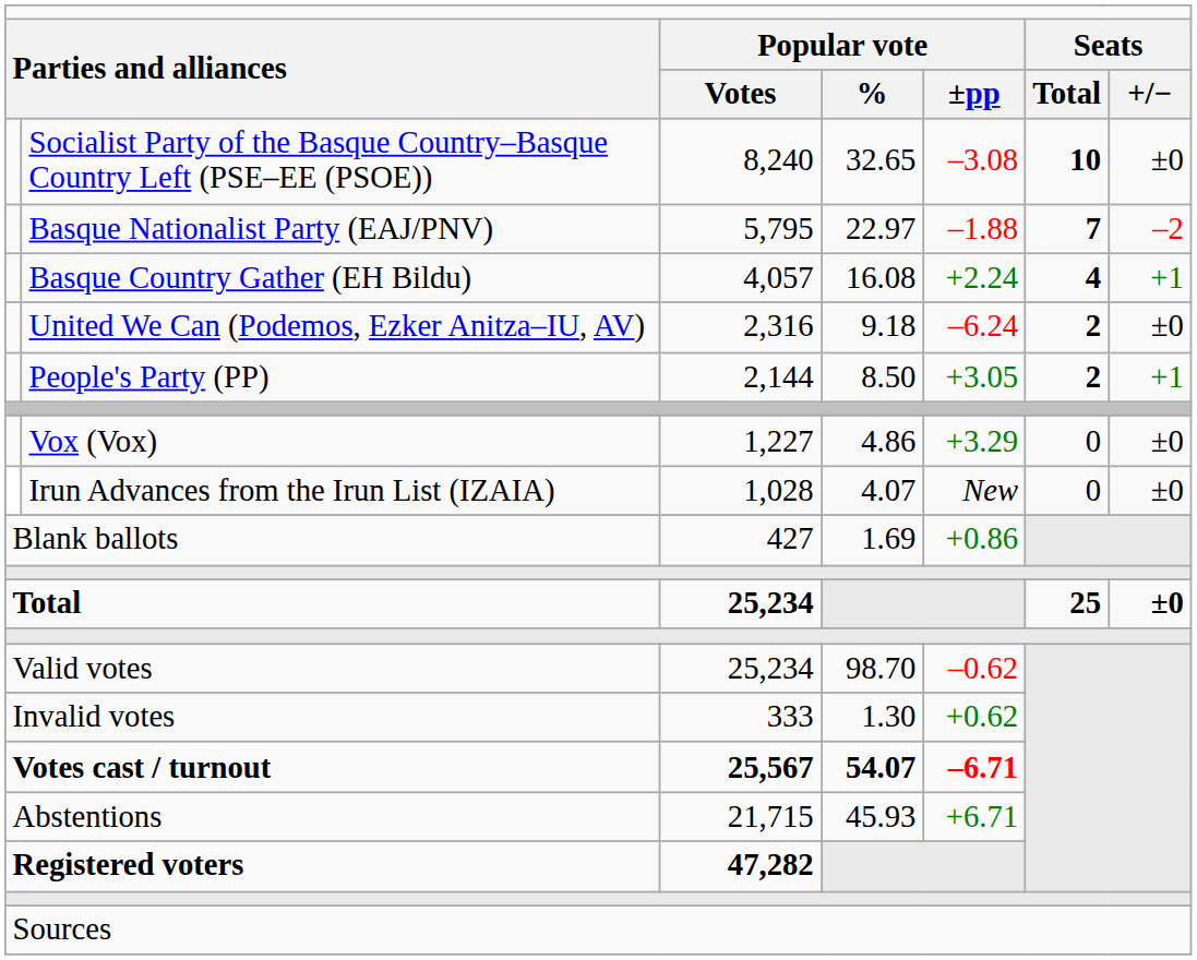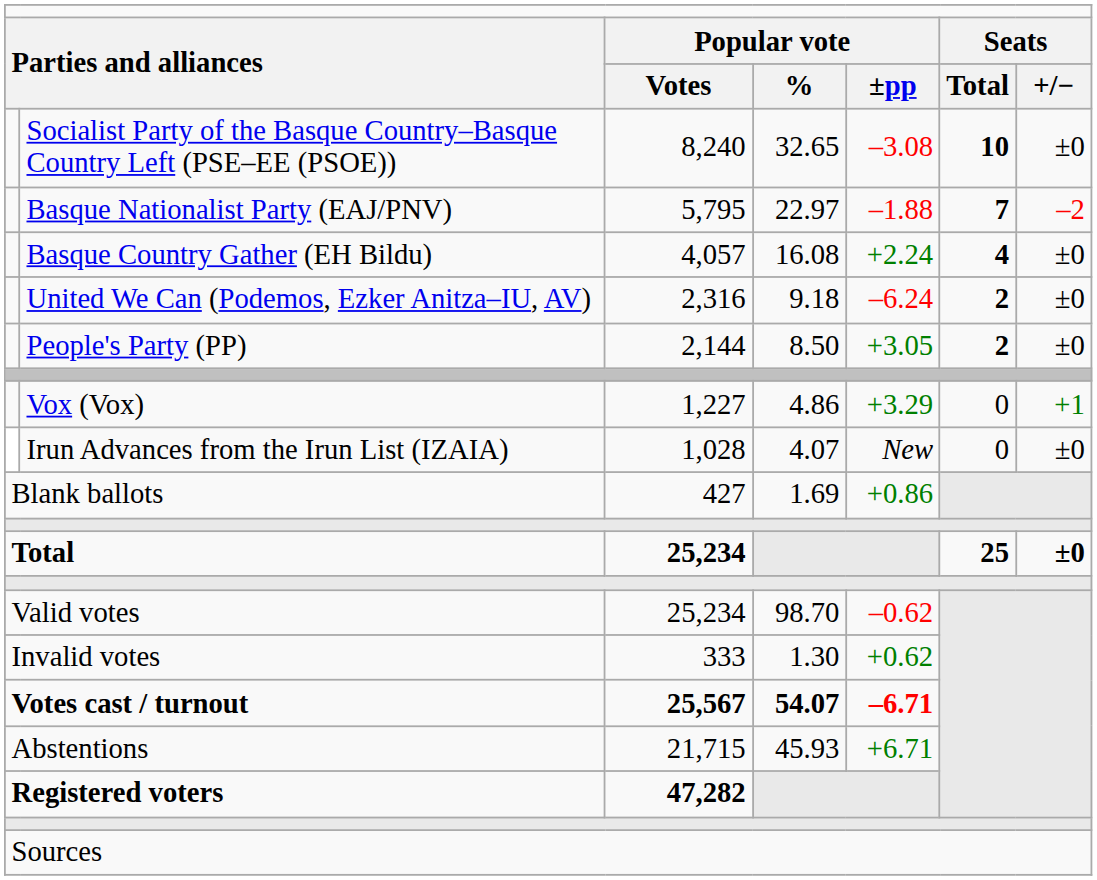Basque Country Gather (EH Bildu) | column 7: +1 -> ±0
People's Party (PP) | column 7: +1 -> ±0
Vox (Vox) | column 7: ±0 -> +1
